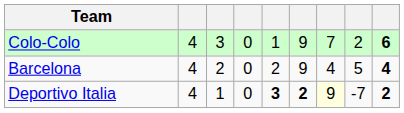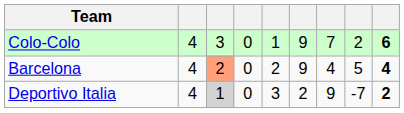Barcelona | column 3: no background -> lightsalmon background
Deportivo Italia | column 3: no background -> lightgrey background
Deportivo Italia | column 5: bold -> normal
Deportivo Italia | column 6: bold -> normal
Deportivo Italia | column 7: lightyellow background -> no background
